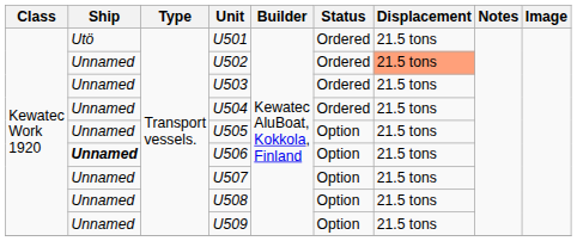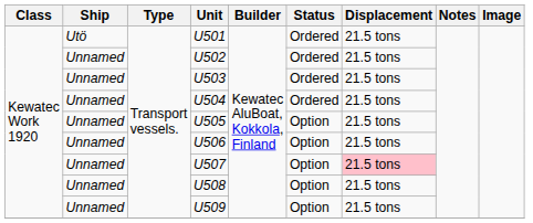U502 | Displacement: lightsalmon background -> no background
U506 | Ship: bold -> normal
U507 | Displacement: no background -> pink background
